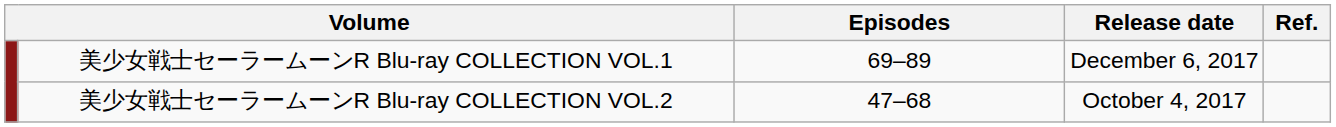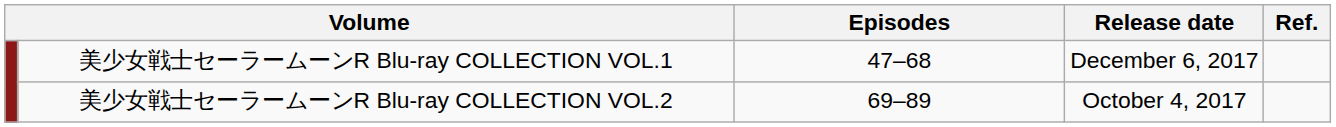美少女戦士セーラームーンR Blu-ray COLLECTION VOL.1 | Episodes: 69–89 -> 47–68
美少女戦士セーラームーンR Blu-ray COLLECTION VOL.2 | Episodes: 47–68 -> 69–89
